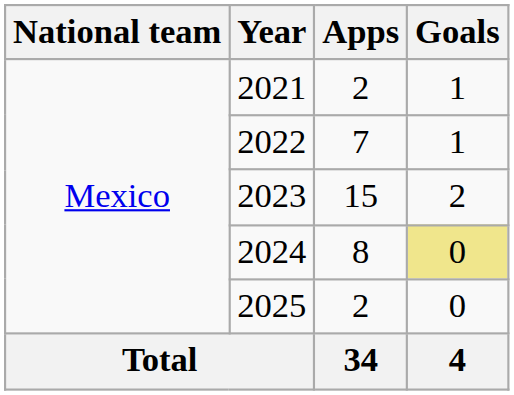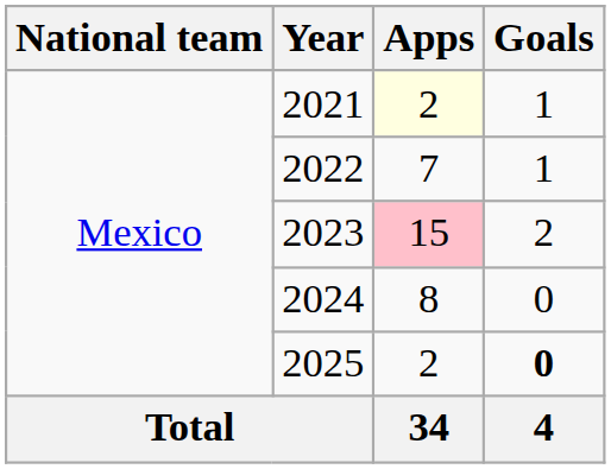2021 | Apps: no background -> lightyellow background
2023 | Apps: no background -> pink background
2024 | Goals: khaki background -> no background
2025 | Goals: normal -> bold
